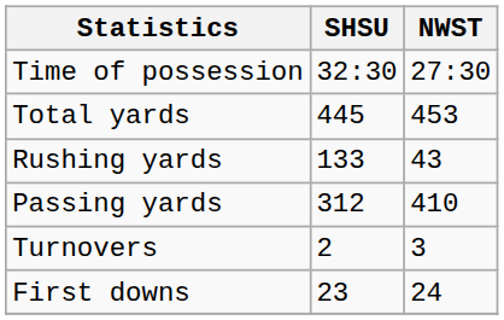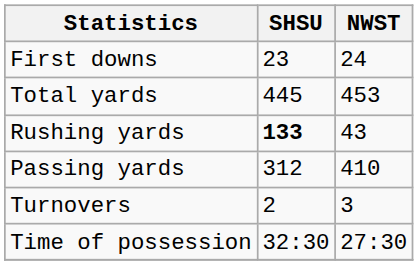rows swapped: First downs <-> Time of possession
Rushing yards | SHSU: normal -> bold
